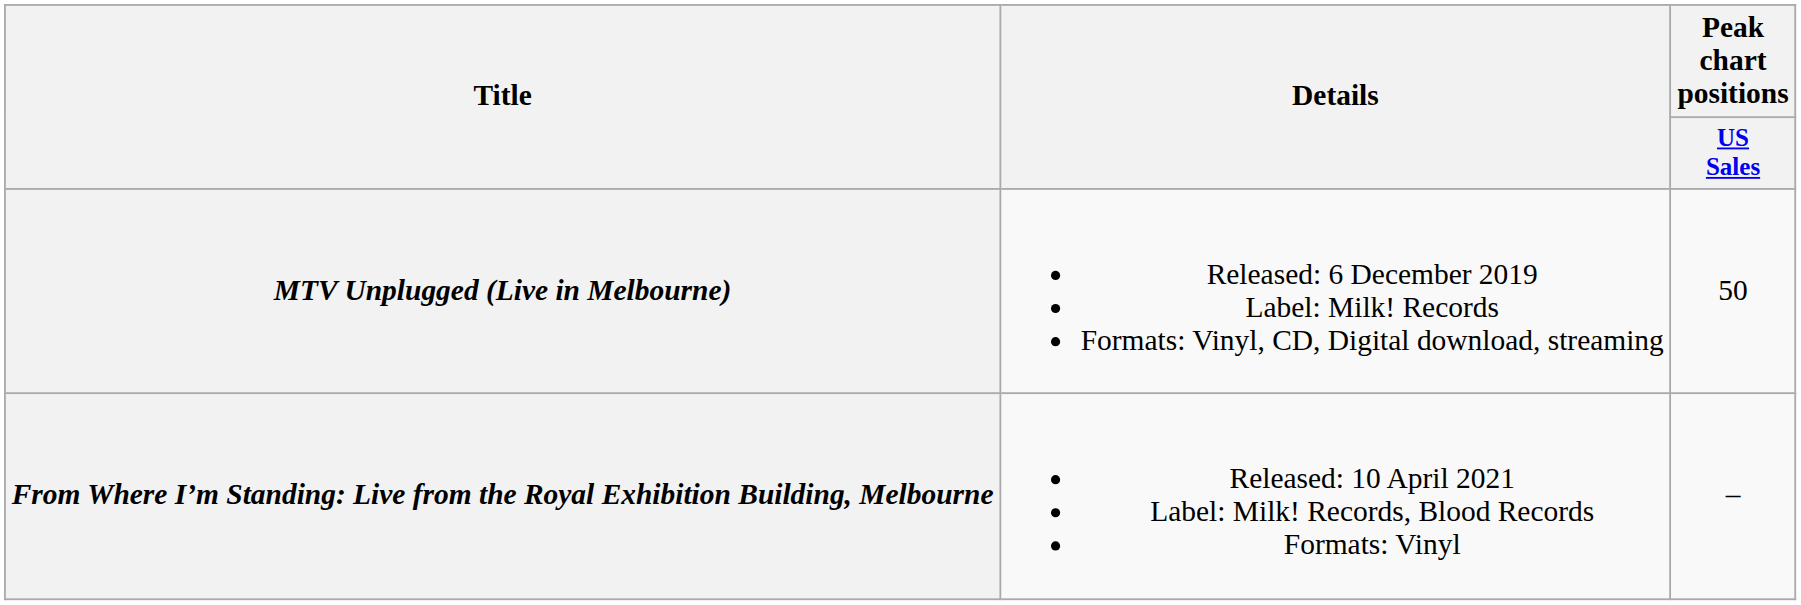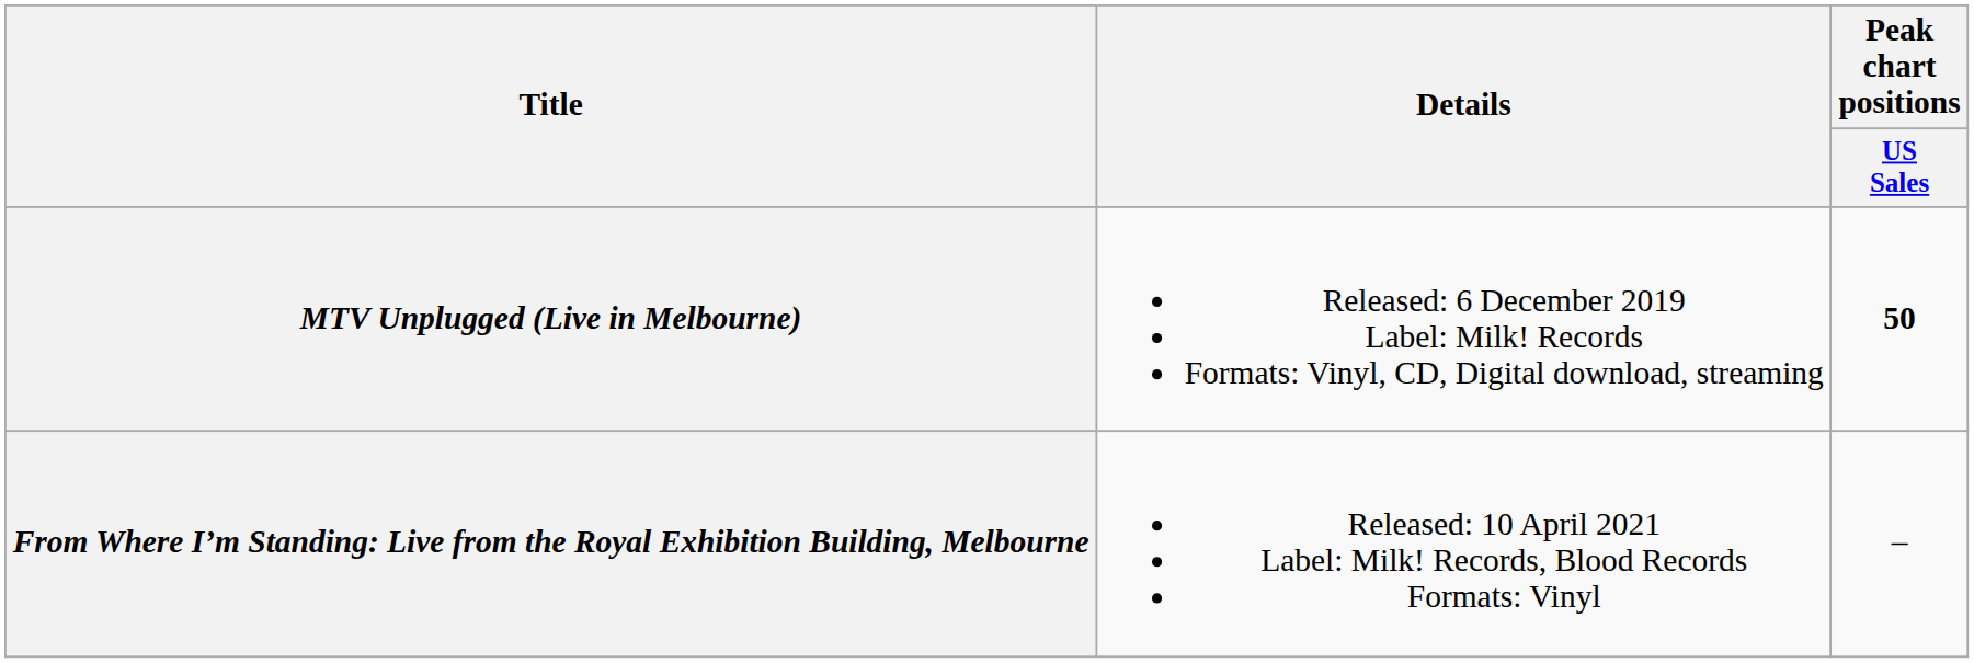MTV Unplugged (Live in Melbourne) | Peak chart positions / US Sales: normal -> bold
